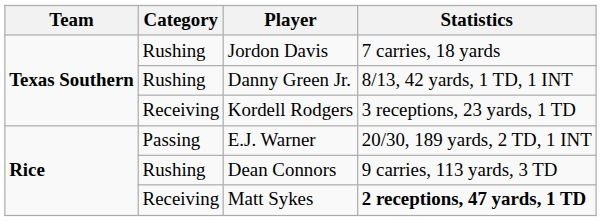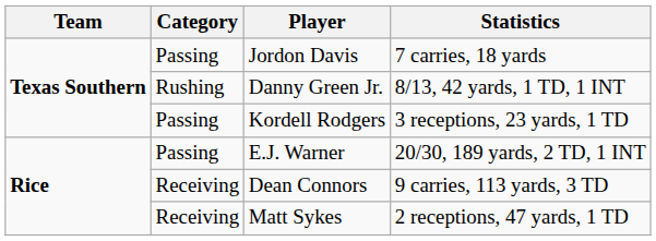Jordon Davis | Category: Rushing -> Passing
Kordell Rodgers | Category: Receiving -> Passing
Dean Connors | Category: Rushing -> Receiving
Matt Sykes | Statistics: bold -> normal
